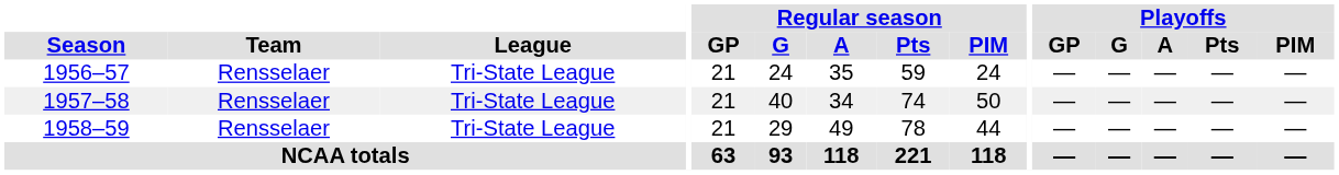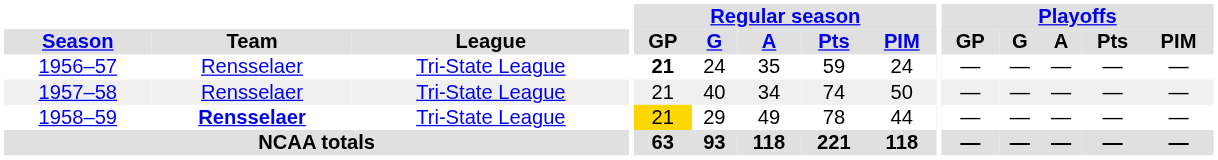1956–57 | Regular season / GP: normal -> bold
1958–59 | Team: normal -> bold
1958–59 | Regular season / GP: no background -> gold background
